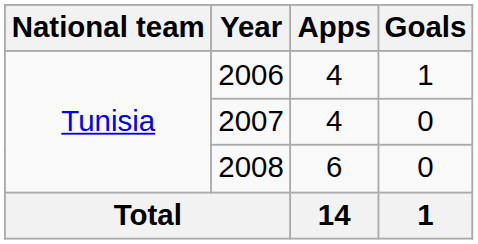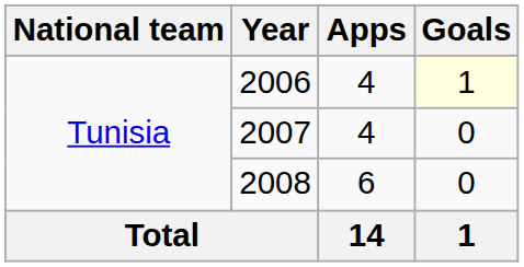2006 | Goals: no background -> lightyellow background
